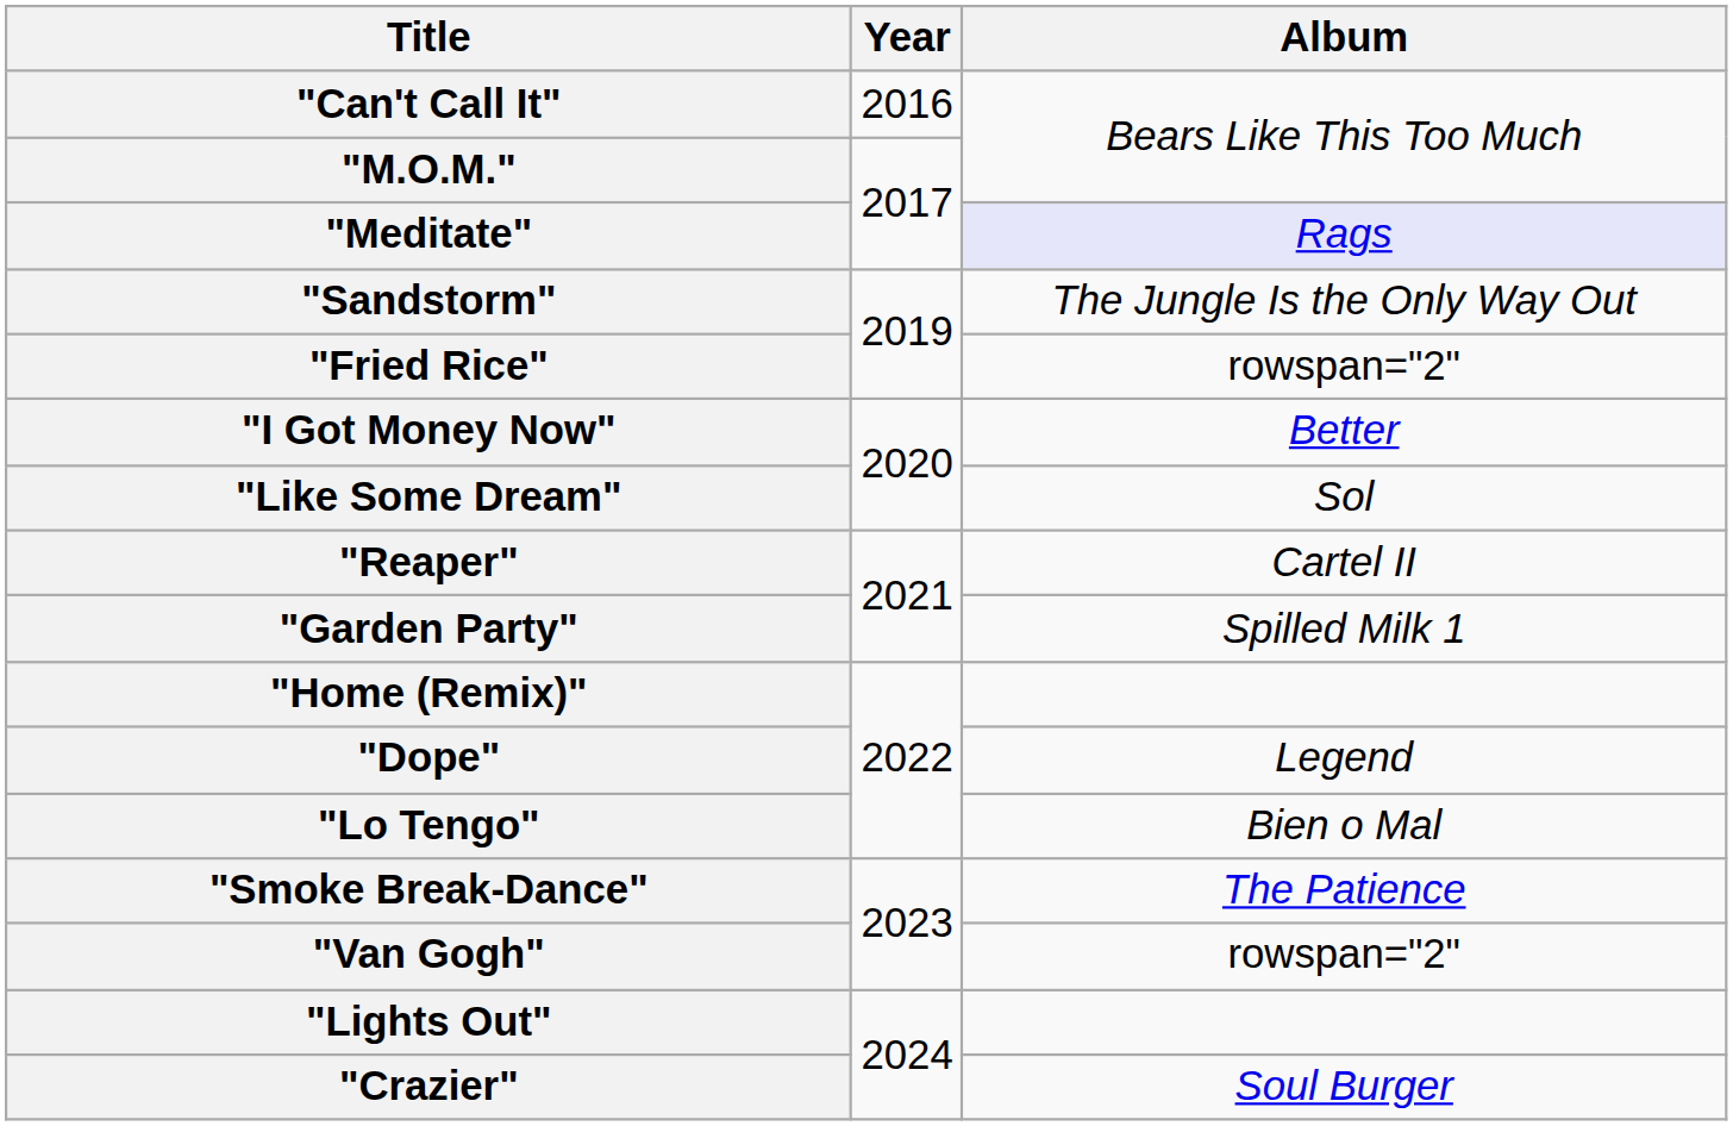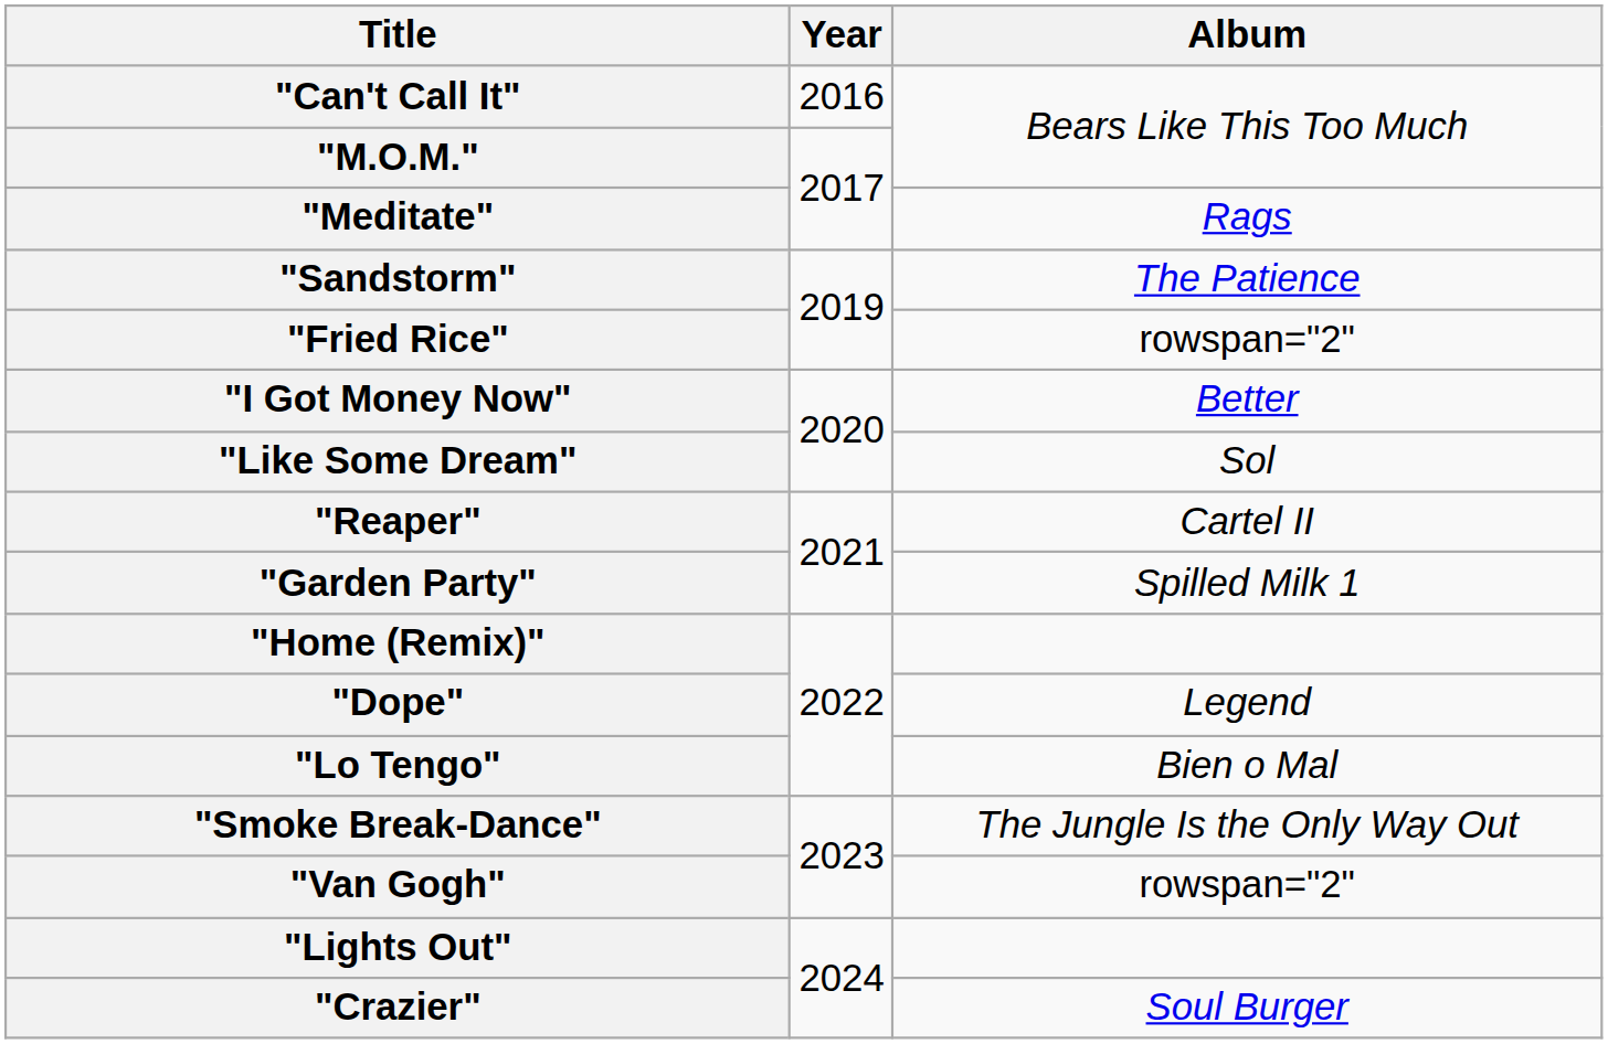"Meditate" | Album: lavender background -> no background
"Sandstorm" | Album: The Jungle Is the Only Way Out -> The Patience
"Smoke Break-Dance" | Album: The Patience -> The Jungle Is the Only Way Out
